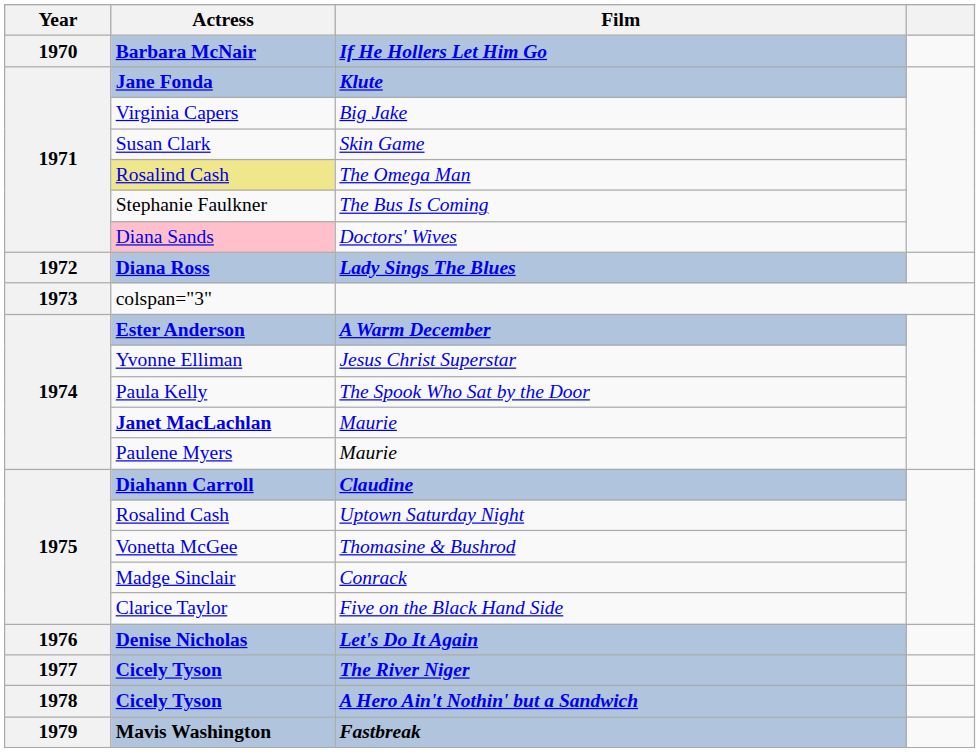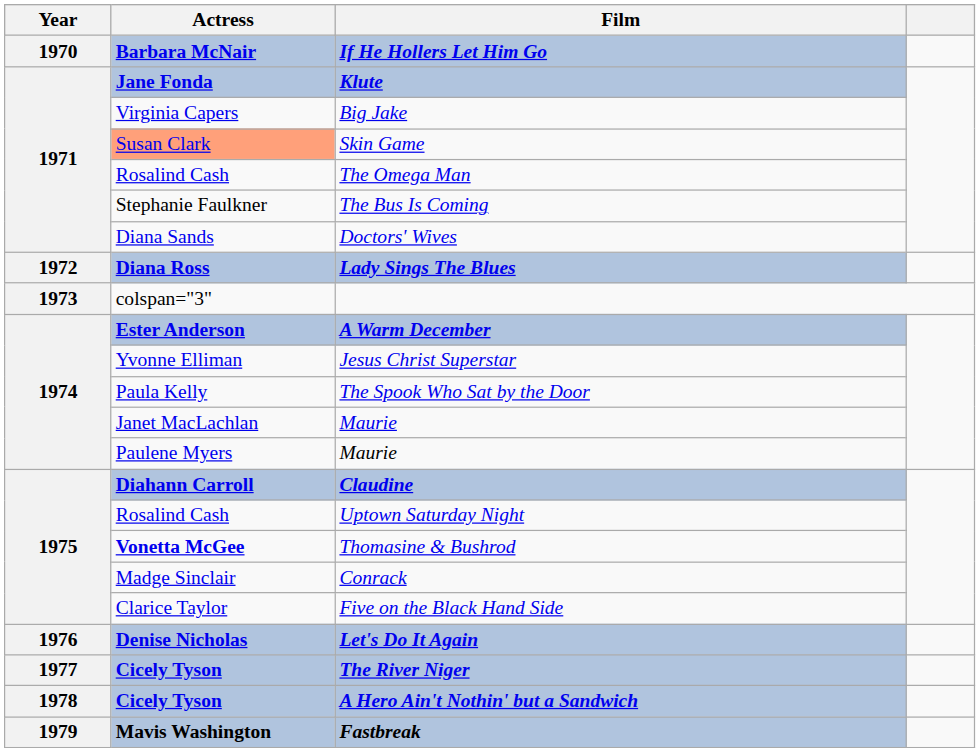Skin Game | Actress: no background -> lightsalmon background
The Omega Man | Actress: khaki background -> no background
Doctors' Wives | Actress: pink background -> no background
Janet MacLachlan / Maurie | Actress: bold -> normal
Thomasine & Bushrod | Actress: normal -> bold
